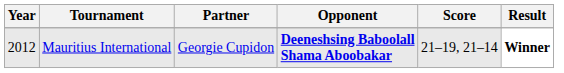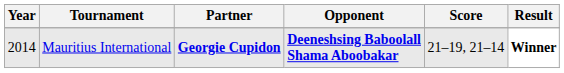Mauritius International | Year: 2012 -> 2014
Mauritius International | Partner: normal -> bold
